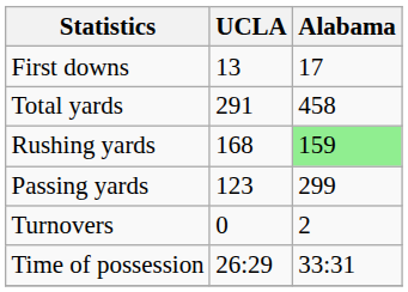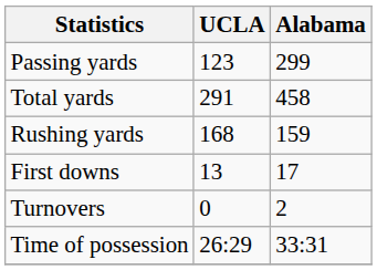rows swapped: First downs <-> Passing yards
Rushing yards | Alabama: lightgreen background -> no background
